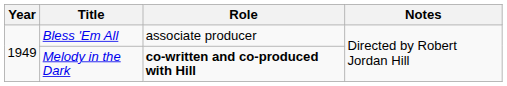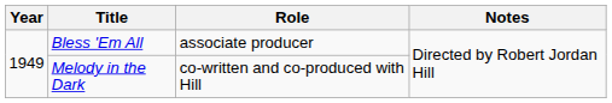Melody in the Dark | Role: bold -> normal
